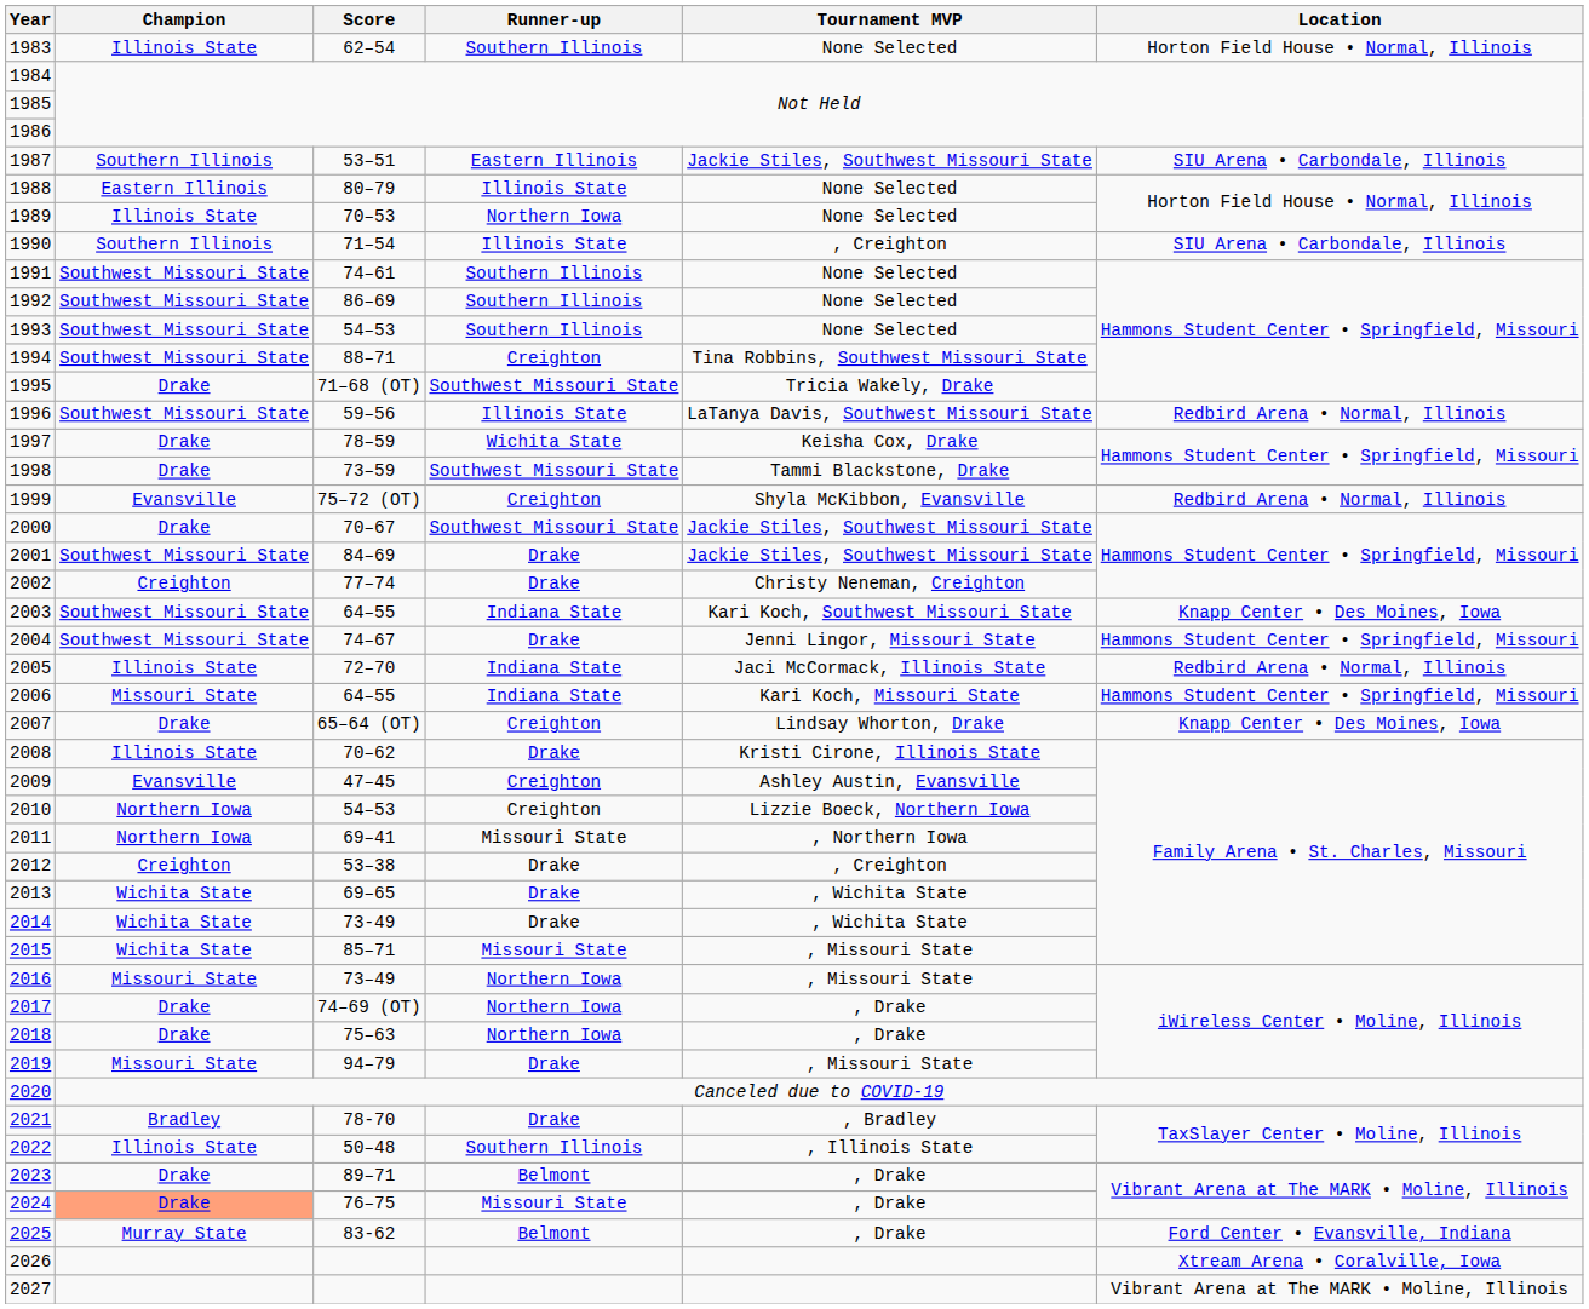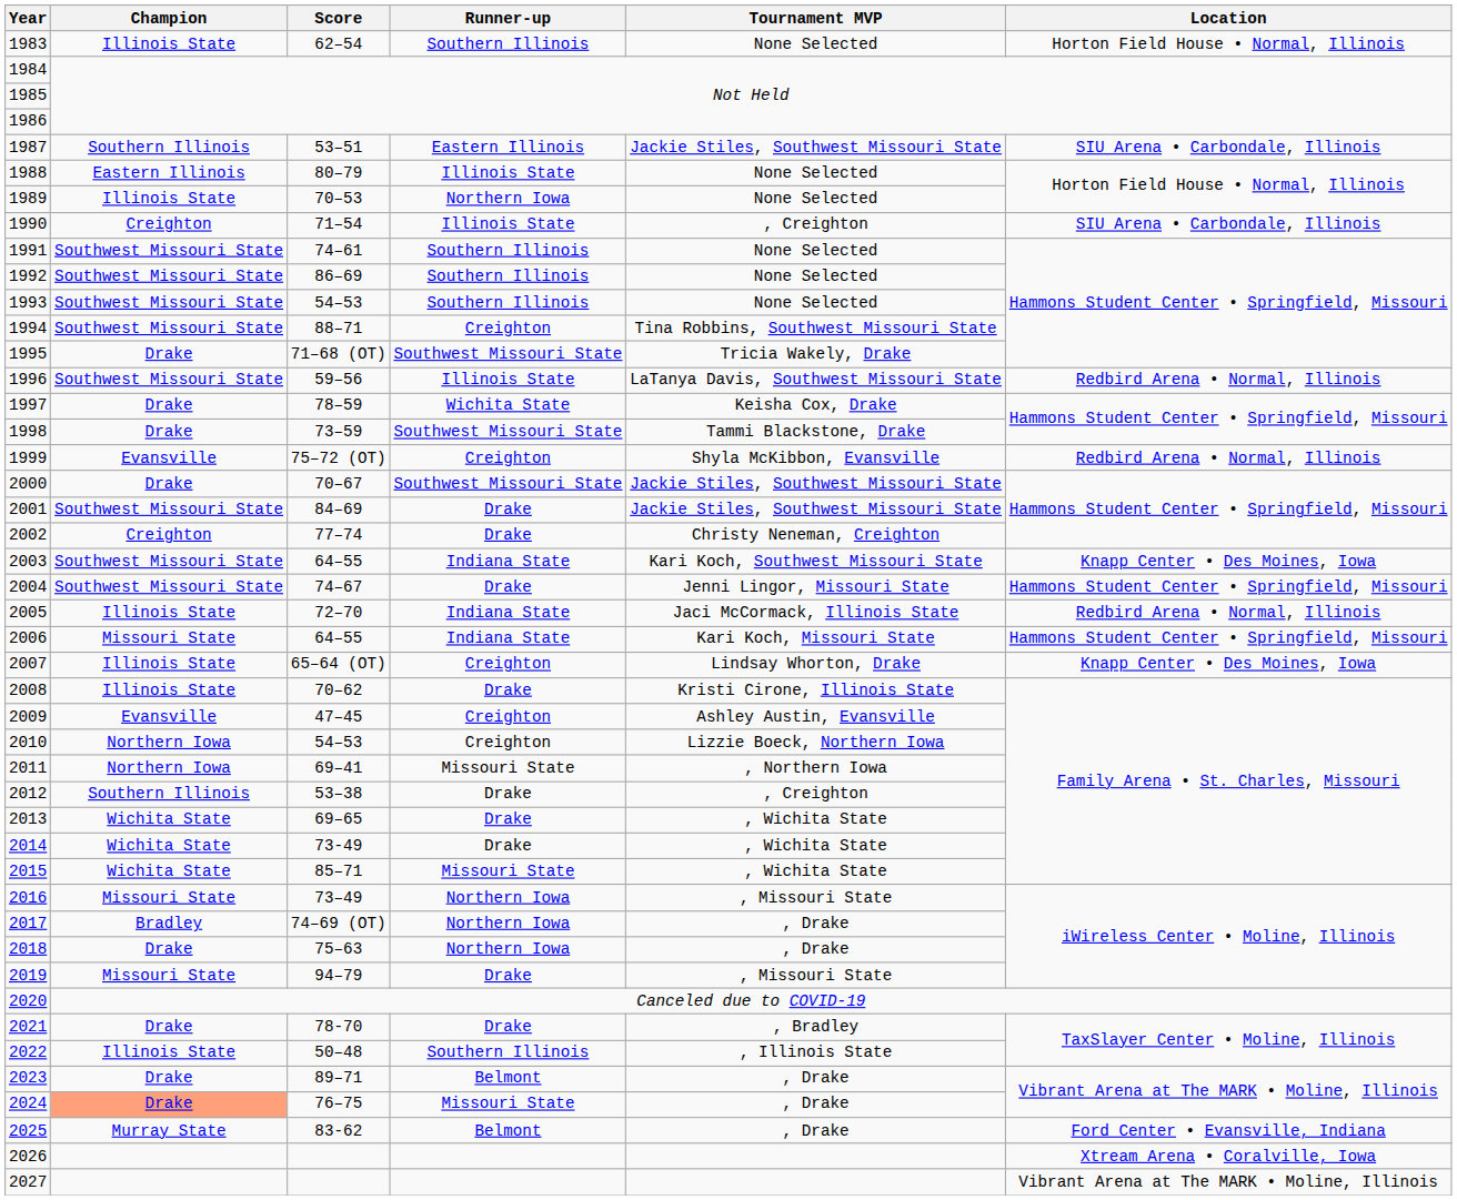1990 | Champion: Southern Illinois -> Creighton
2007 | Champion: Drake -> Illinois State
2012 | Champion: Creighton -> Southern Illinois
2015 | Tournament MVP: , Missouri State -> , Wichita State
2017 | Champion: Drake -> Bradley
2021 | Champion: Bradley -> Drake
